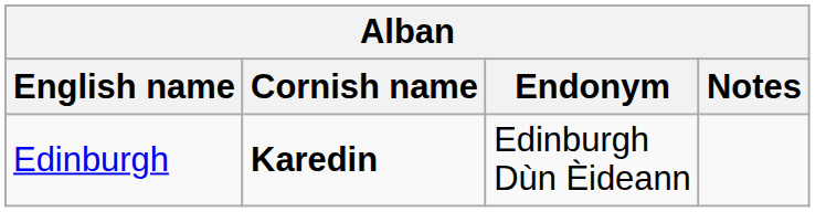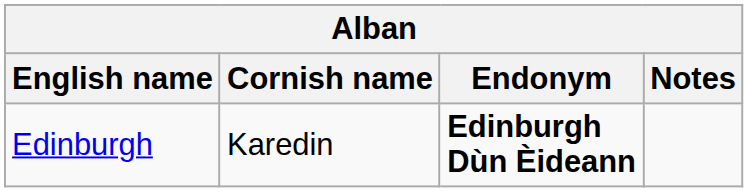Edinburgh | Cornish name: bold -> normal
Edinburgh | Endonym: normal -> bold
